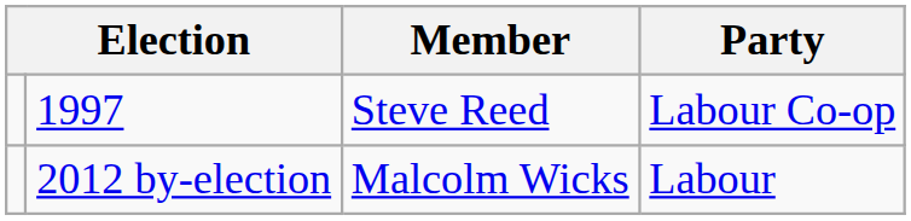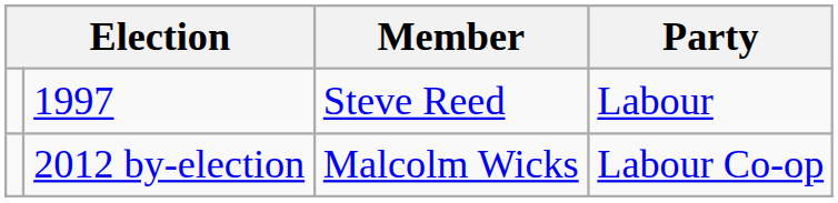1997 | Party: Labour Co-op -> Labour
2012 by-election | Party: Labour -> Labour Co-op
